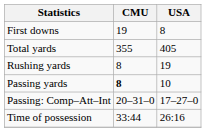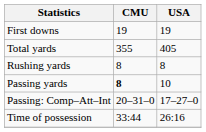First downs | USA: 8 -> 19
Rushing yards | USA: 19 -> 8
